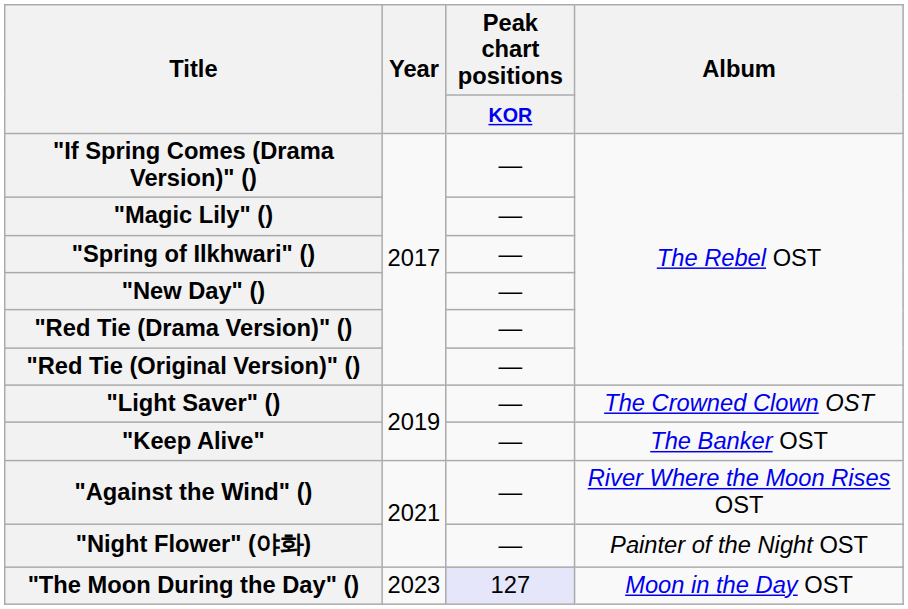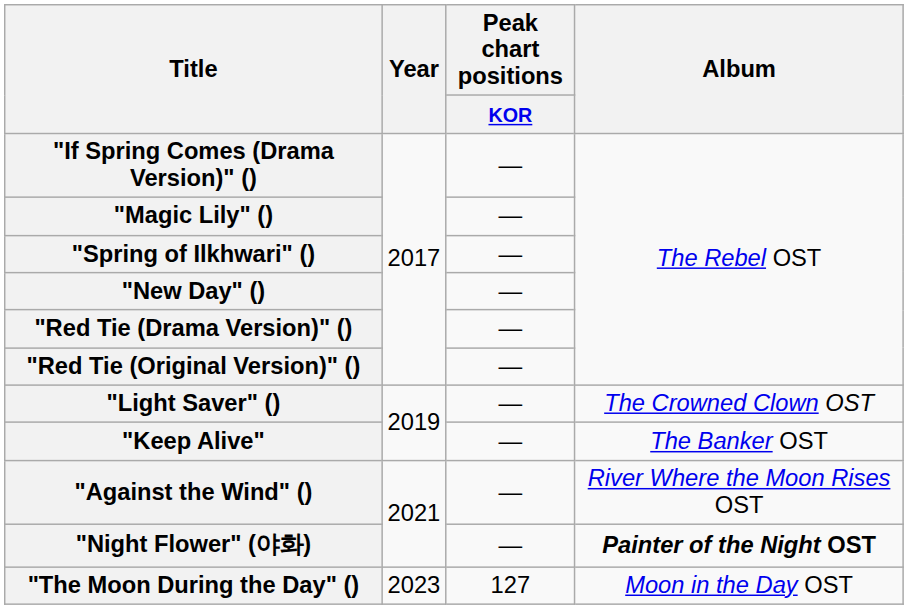"Night Flower" (야화) | Album: normal -> bold
"The Moon During the Day" () | Peak chart positions / KOR: lavender background -> no background
